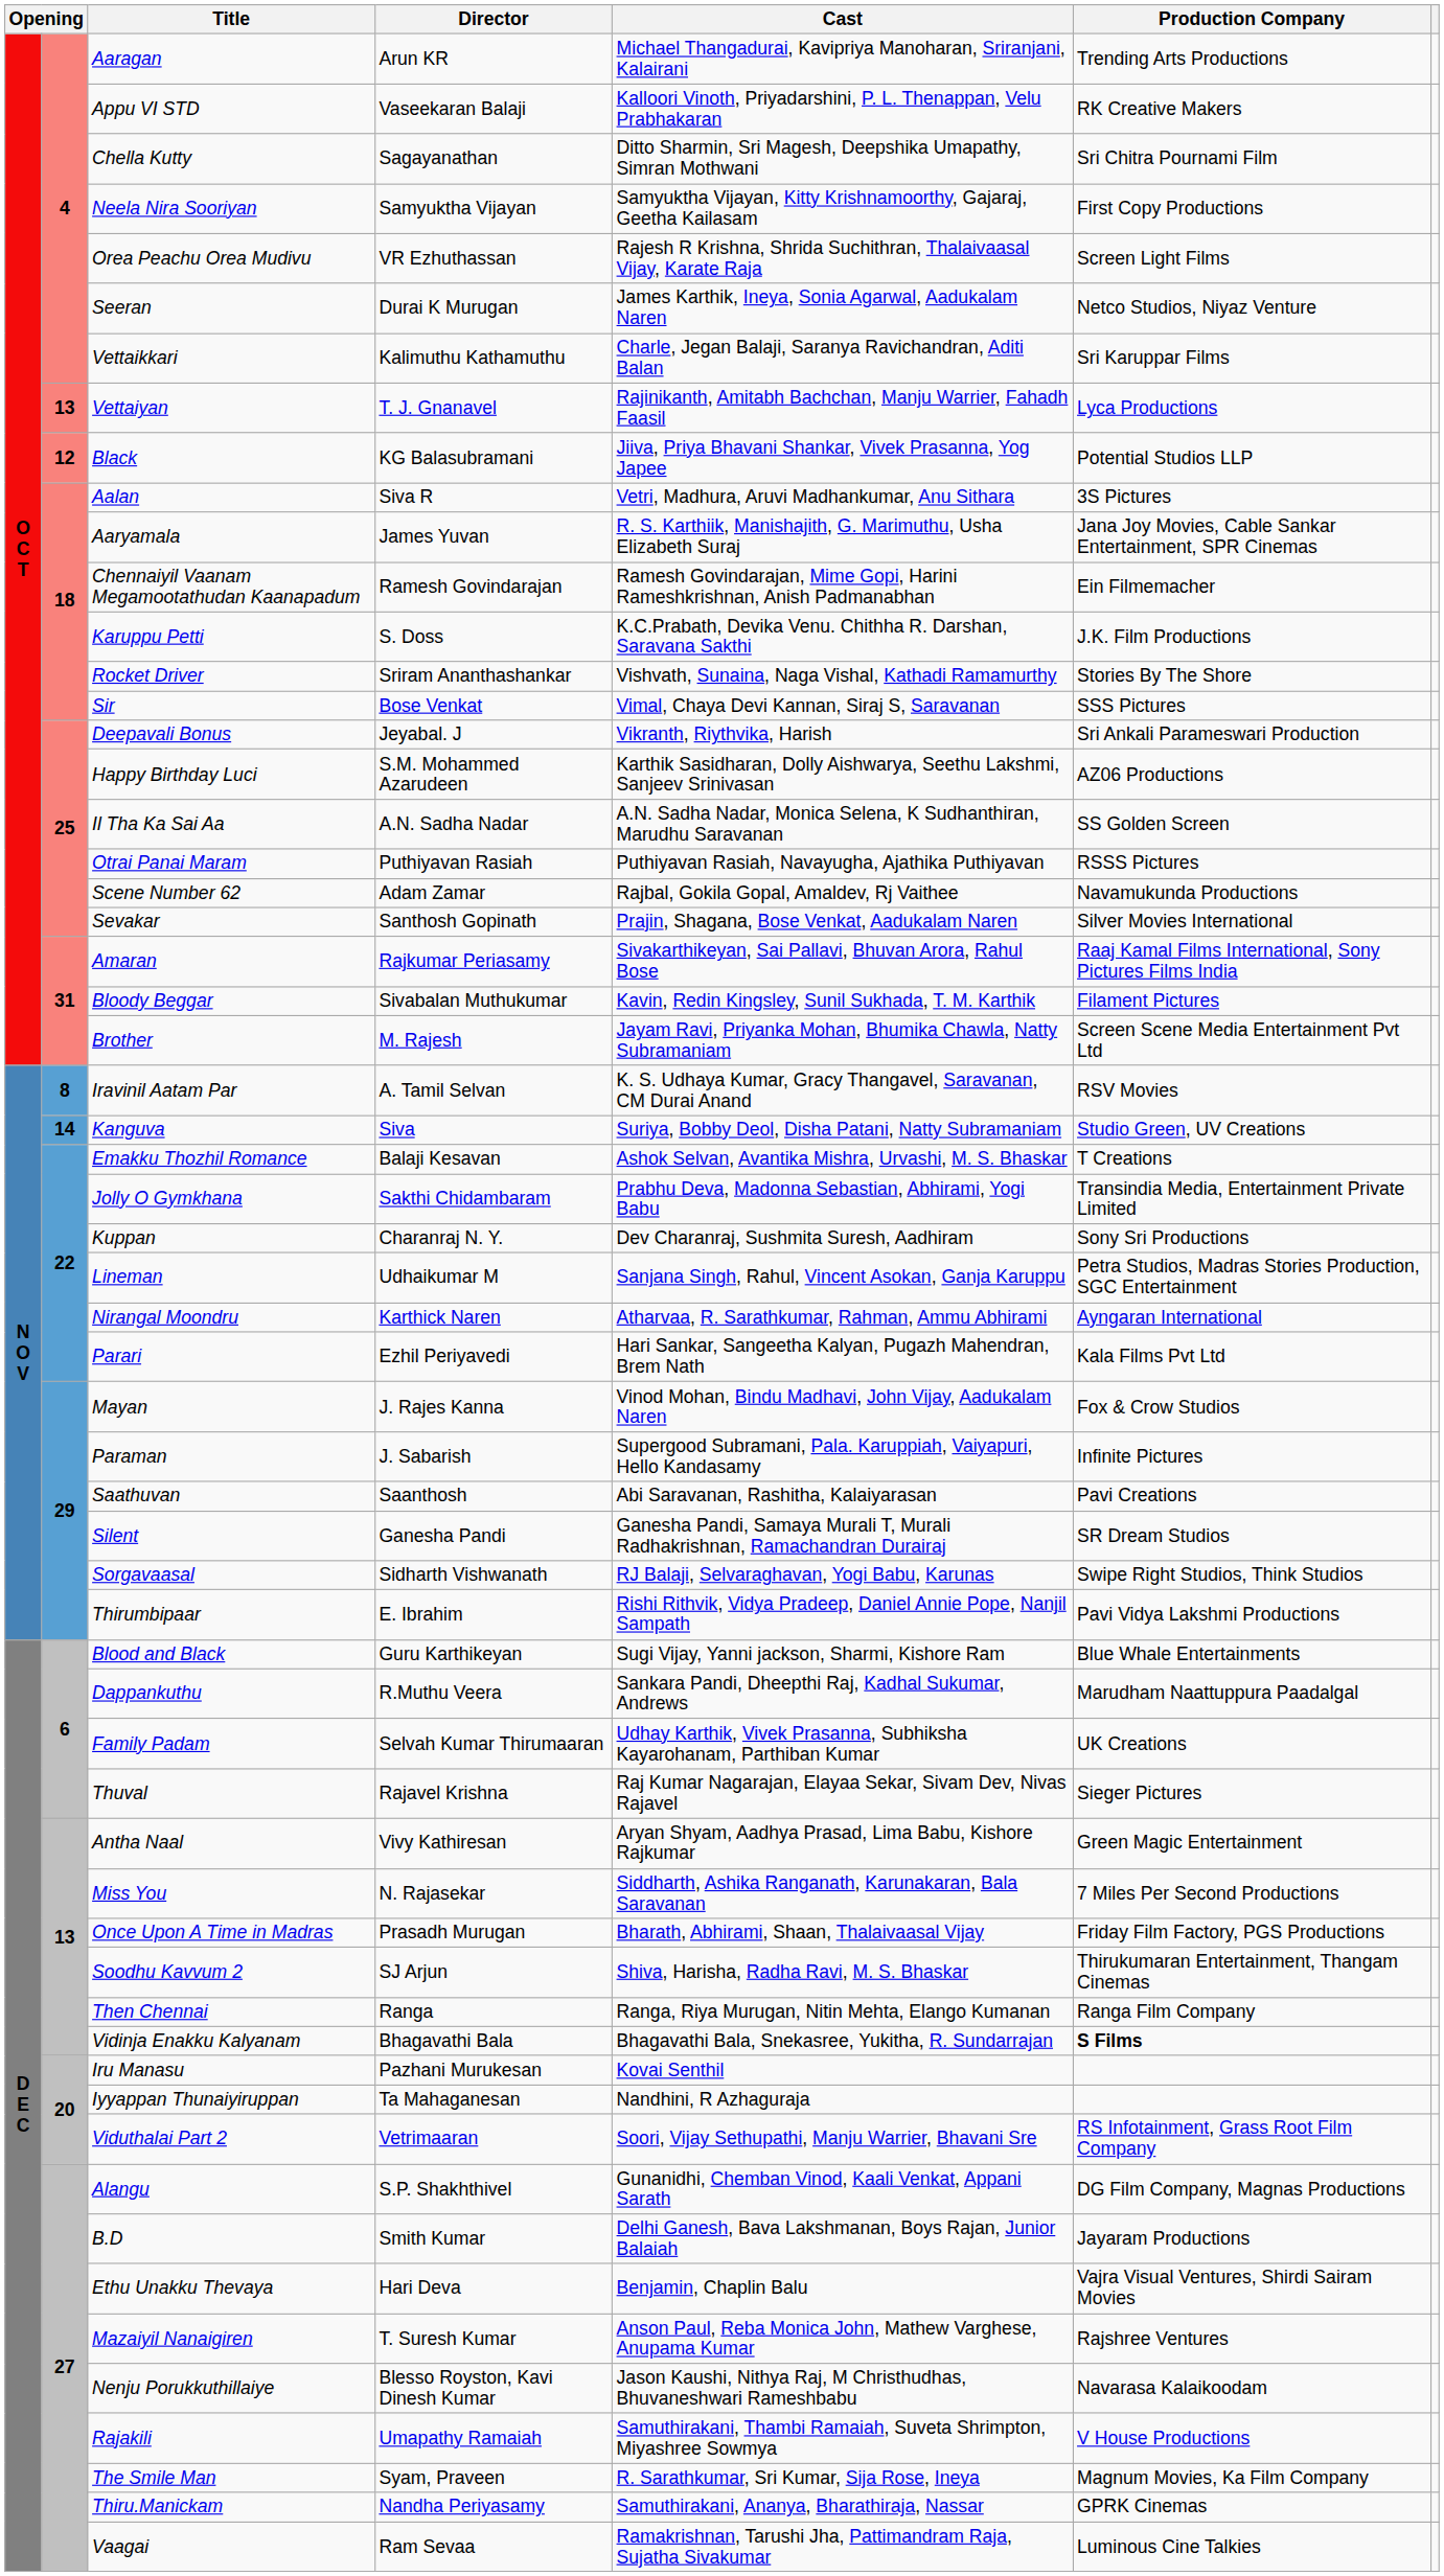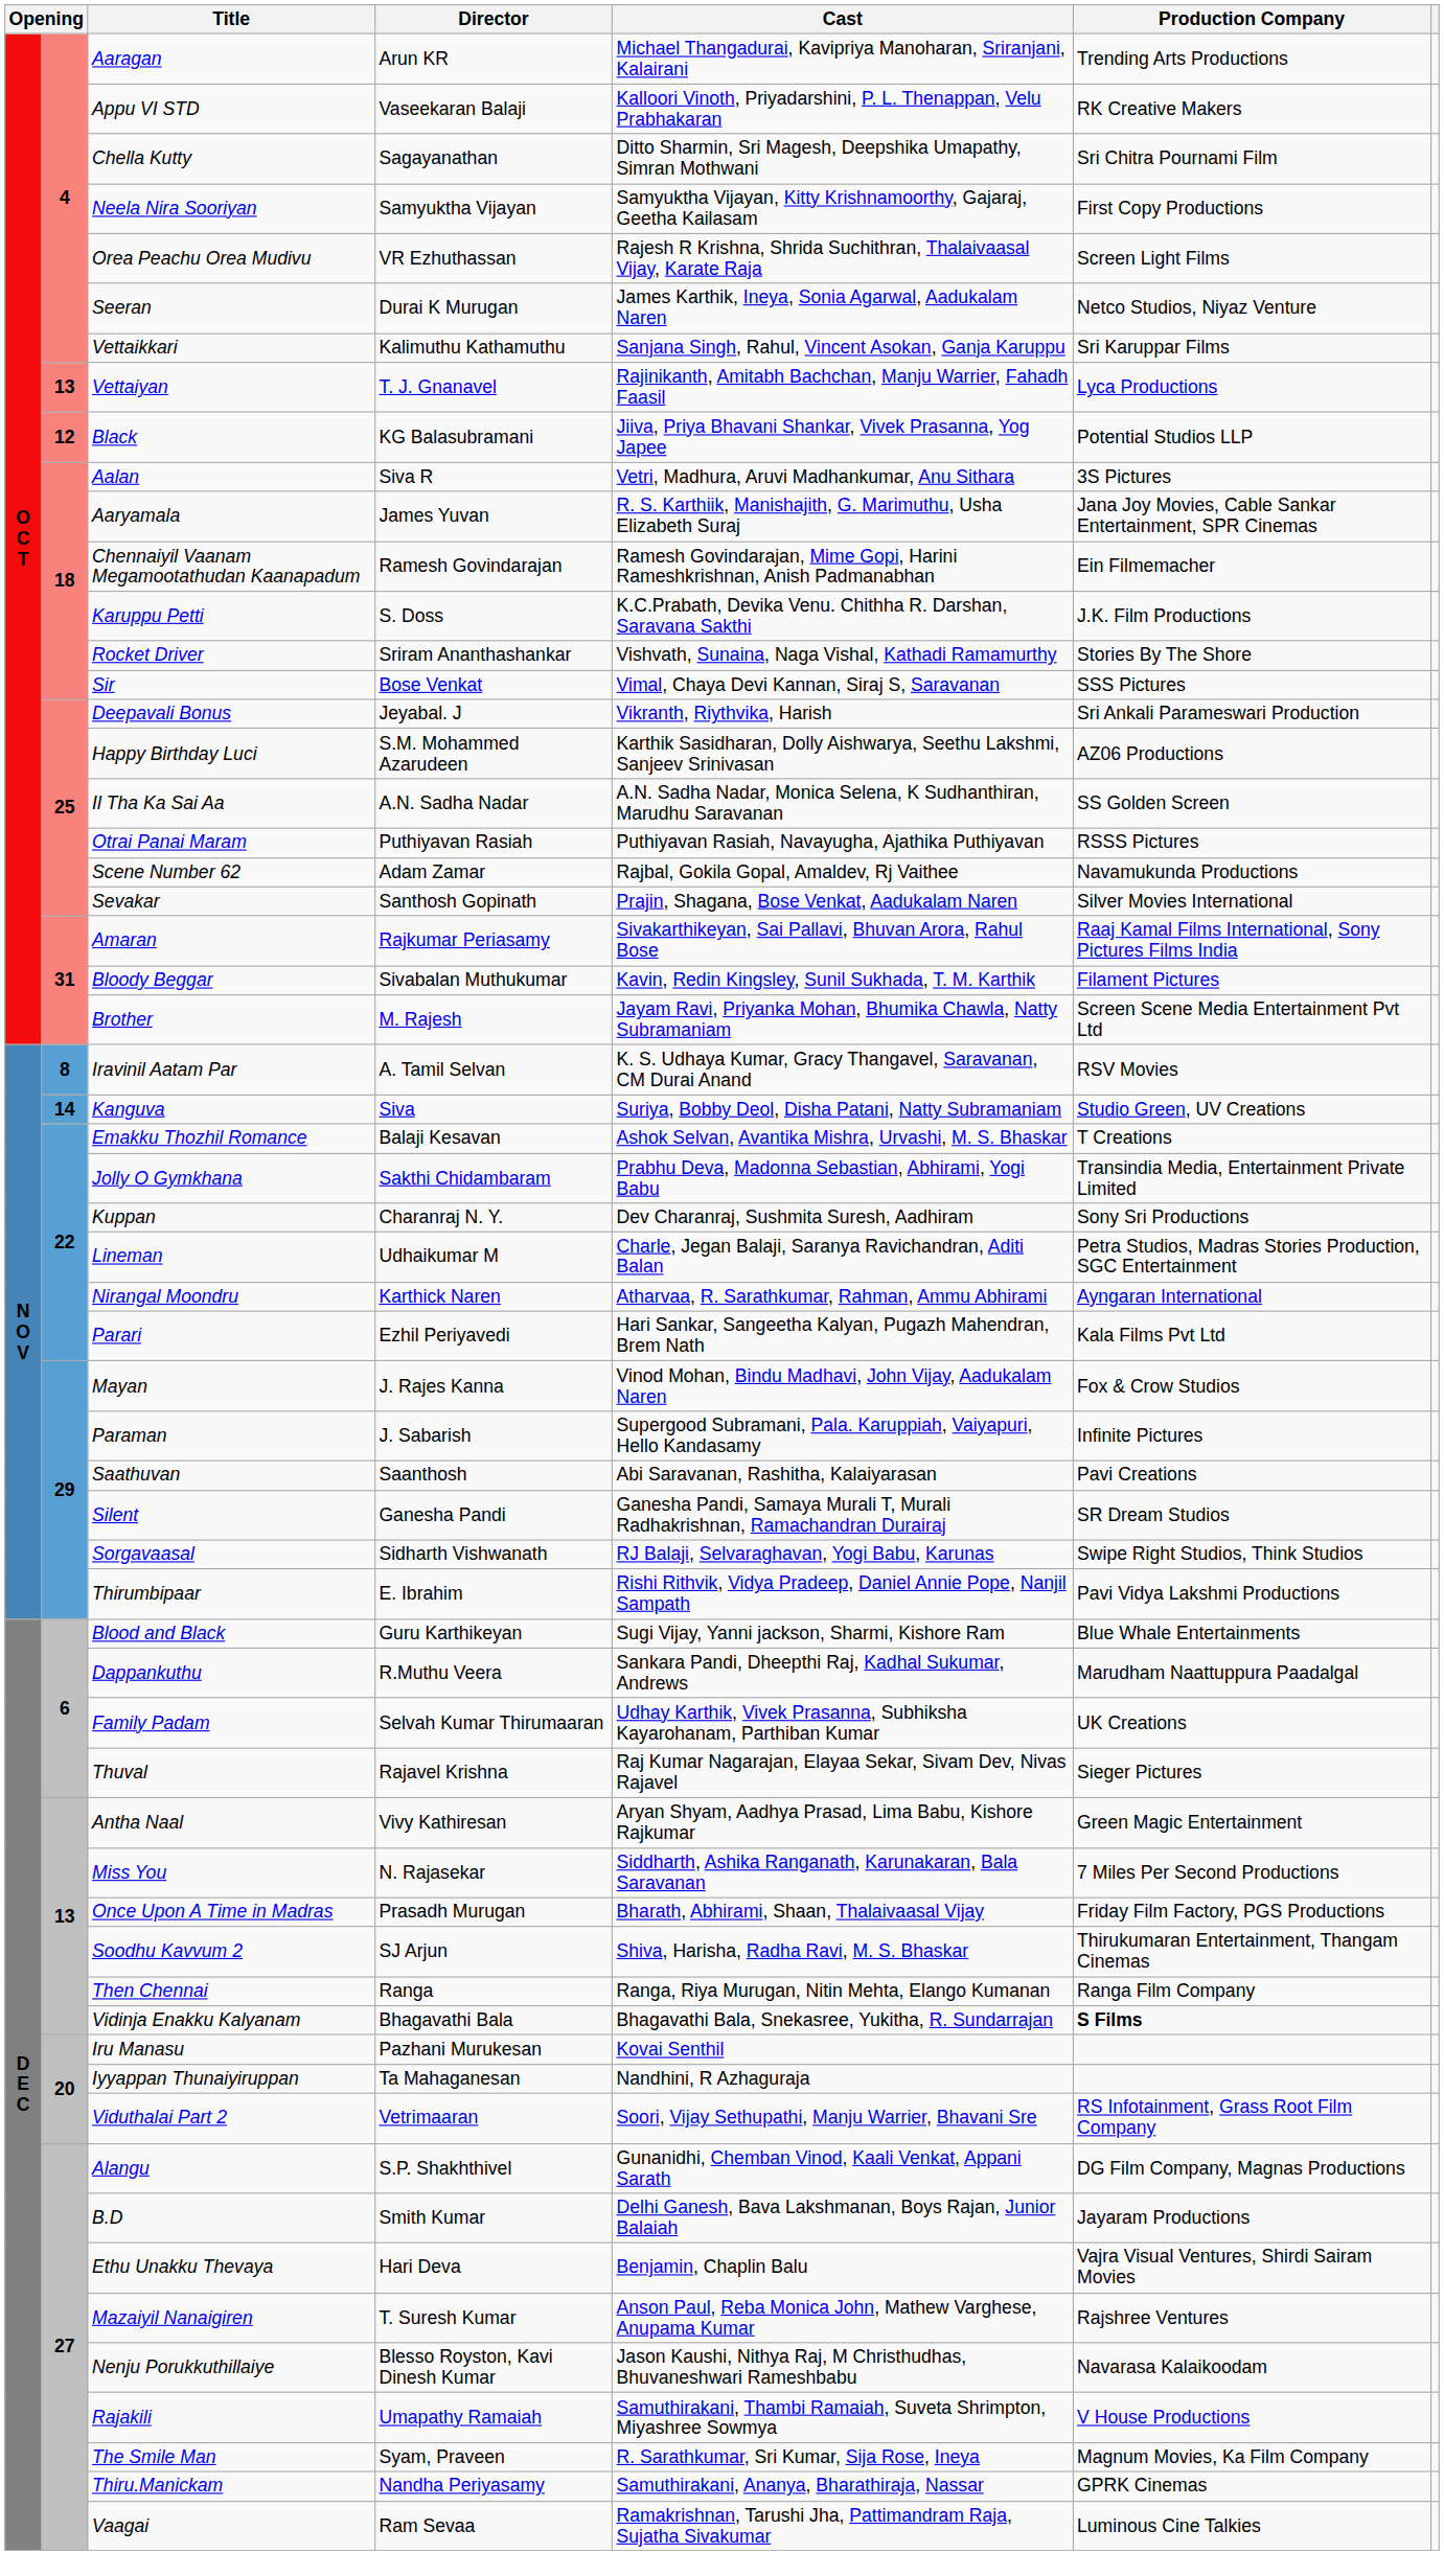Vettaikkari | Cast: Charle, Jegan Balaji, Saranya Ravichandran, Aditi Balan -> Sanjana Singh, Rahul, Vincent Asokan, Ganja Karuppu
Lineman | Cast: Sanjana Singh, Rahul, Vincent Asokan, Ganja Karuppu -> Charle, Jegan Balaji, Saranya Ravichandran, Aditi Balan
